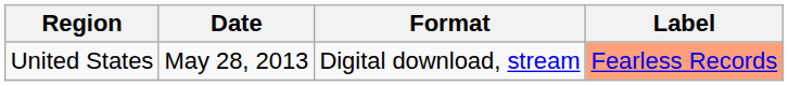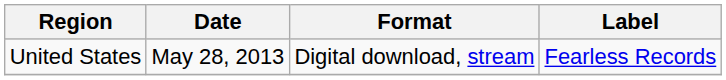United States | Label: lightsalmon background -> no background
